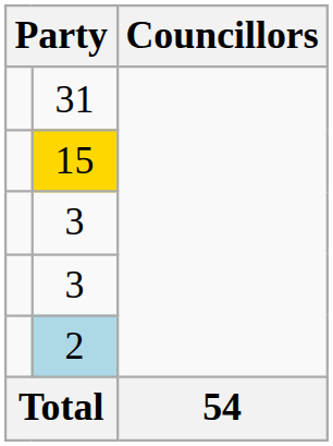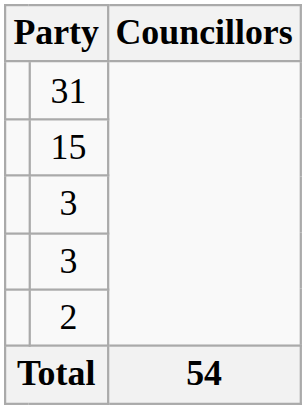15 | column 2: gold background -> no background
2 | column 2: lightblue background -> no background
